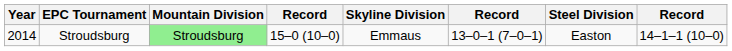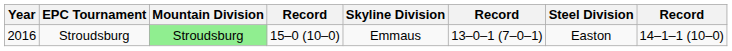row 2 | Year: 2014 -> 2016
